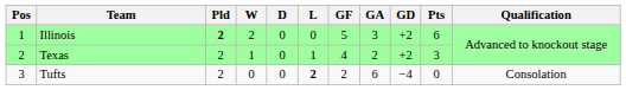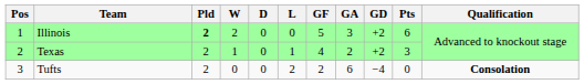Tufts | L: bold -> normal
Tufts | Qualification: normal -> bold
